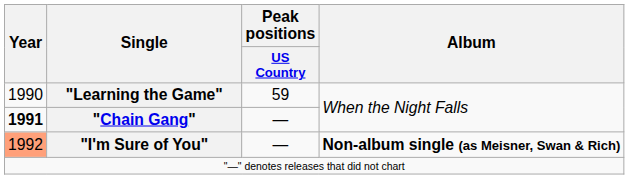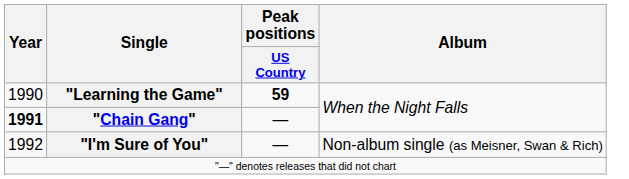"Learning the Game" | Peak positions / US Country: normal -> bold
"I'm Sure of You" | Year: lightsalmon background -> no background
"I'm Sure of You" | Album: bold -> normal
